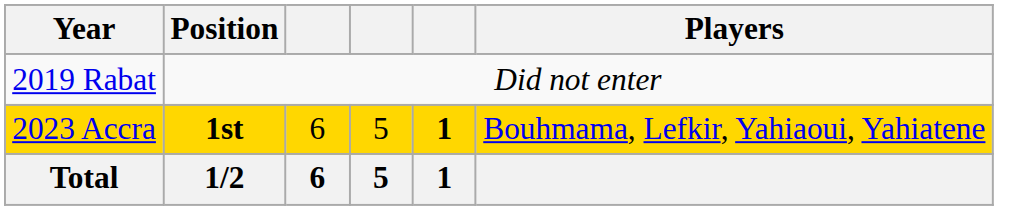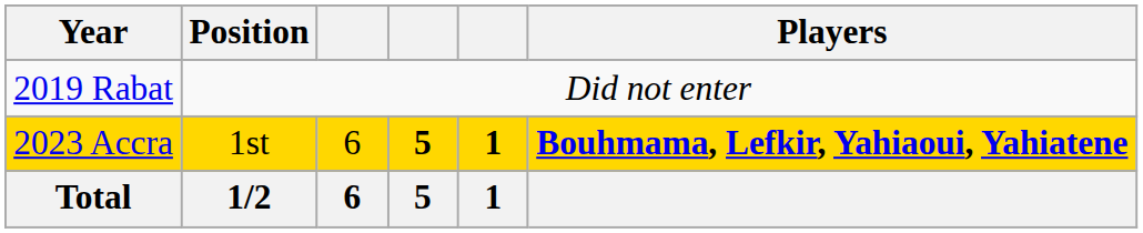2023 Accra | Position: bold -> normal
2023 Accra | column 4: normal -> bold
2023 Accra | Players: normal -> bold
